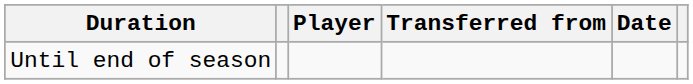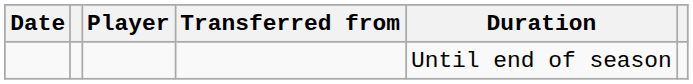columns swapped: Date <-> Duration
